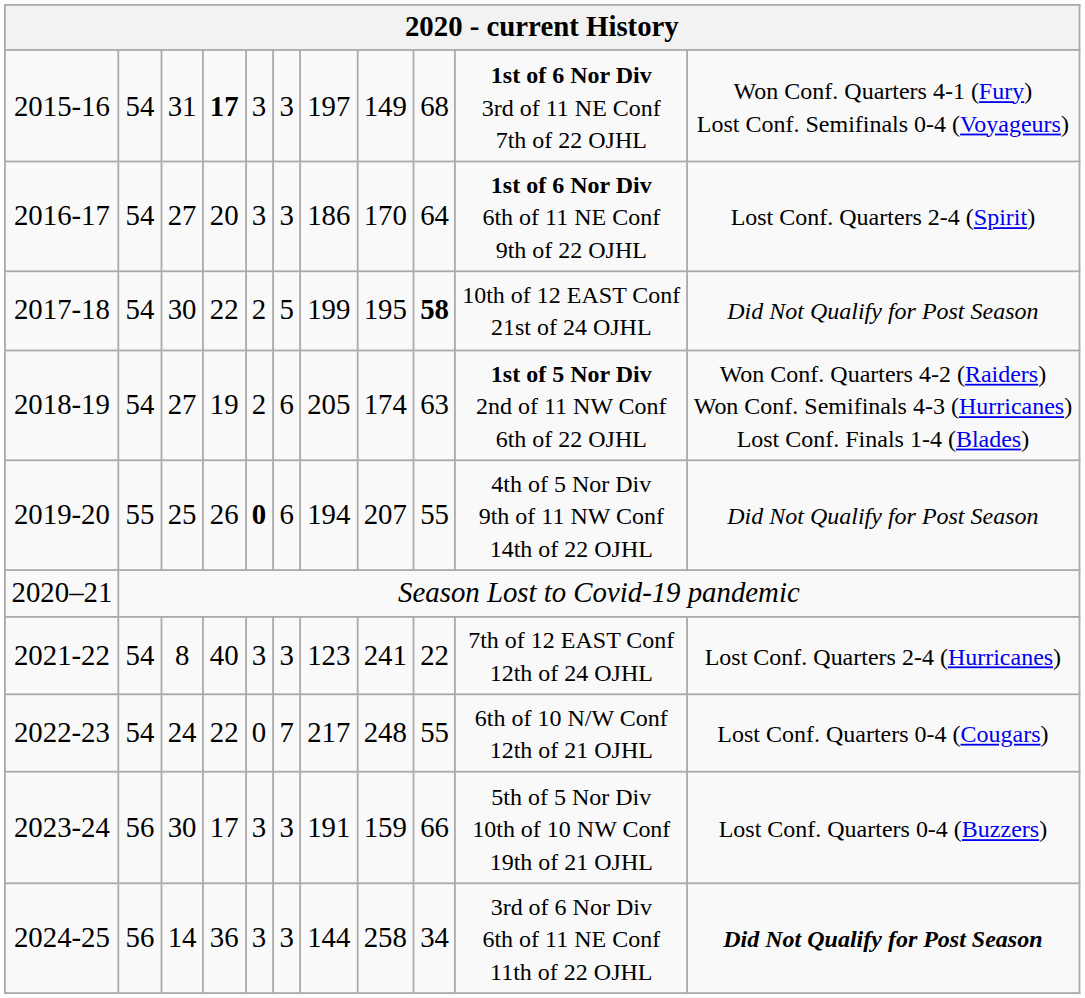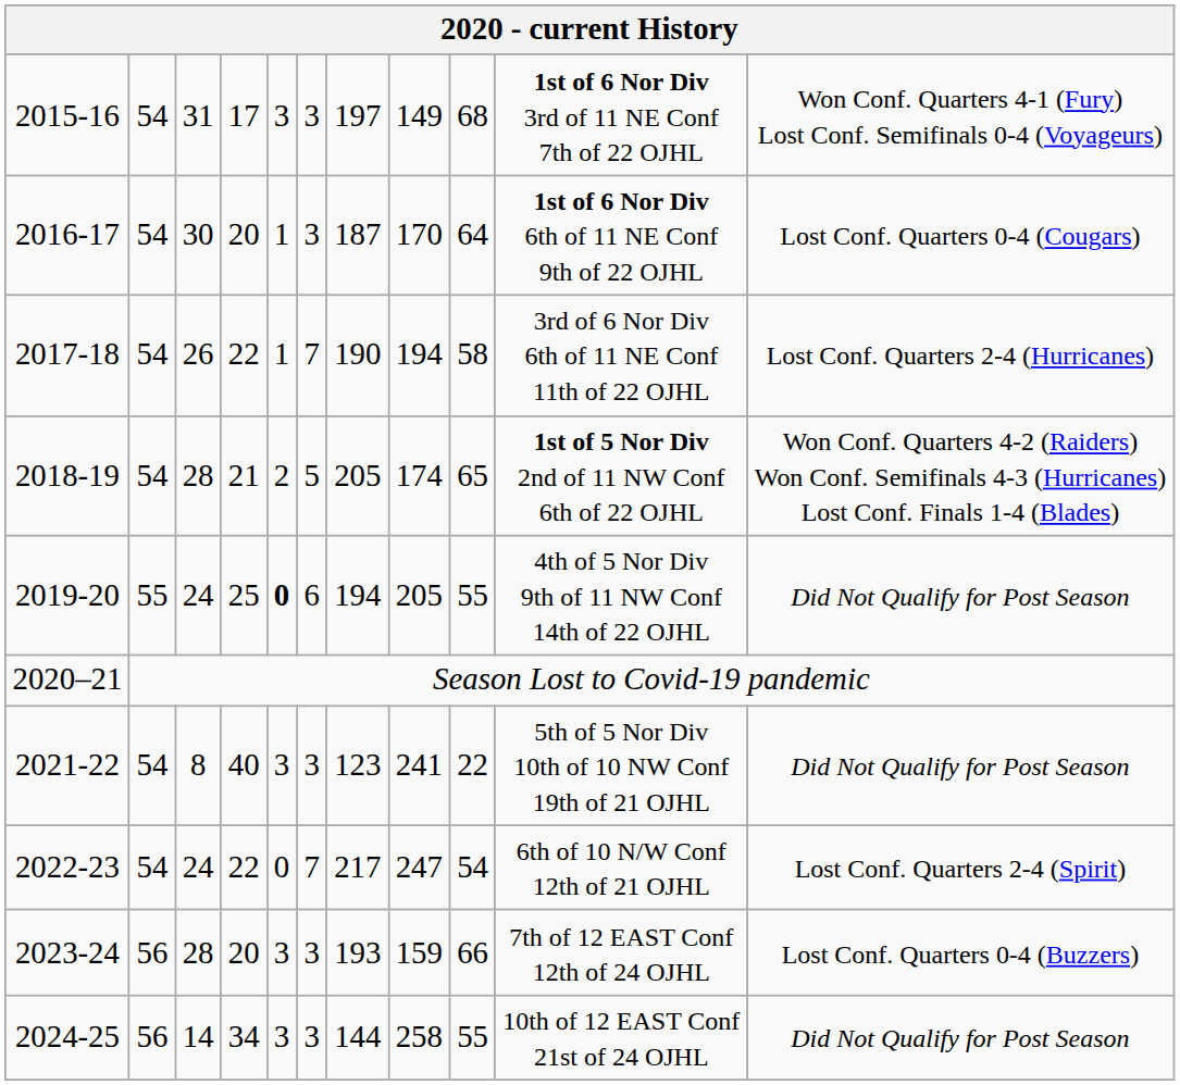2015-16 | column 4: bold -> normal
2016-17 | column 3: 27 -> 30
2016-17 | column 5: 3 -> 1
2016-17 | column 7: 186 -> 187
2016-17 | column 11: Lost Conf. Quarters 2-4 (Spirit) -> Lost Conf. Quarters 0-4 (Cougars)
2017-18 | column 3: 30 -> 26
2017-18 | column 5: 2 -> 1
2017-18 | column 6: 5 -> 7
2017-18 | column 7: 199 -> 190
2017-18 | column 8: 195 -> 194
2017-18 | column 9: bold -> normal
2017-18 | column 10: 10th of 12 EAST Conf 21st of 24 OJHL -> 3rd of 6 Nor Div 6th of 11 NE Conf 11th of 22 OJHL
2017-18 | column 11: Did Not Qualify for Post Season -> Lost Conf. Quarters 2-4 (Hurricanes)
2018-19 | column 3: 27 -> 28
2018-19 | column 4: 19 -> 21
2018-19 | column 6: 6 -> 5
2018-19 | column 9: 63 -> 65
2019-20 | column 3: 25 -> 24
2019-20 | column 4: 26 -> 25
2019-20 | column 8: 207 -> 205
2021-22 | column 10: 7th of 12 EAST Conf 12th of 24 OJHL -> 5th of 5 Nor Div 10th of 10 NW Conf 19th of 21 OJHL
2021-22 | column 11: Lost Conf. Quarters 2-4 (Hurricanes) -> Did Not Qualify for Post Season
2022-23 | column 8: 248 -> 247
2022-23 | column 9: 55 -> 54
2022-23 | column 11: Lost Conf. Quarters 0-4 (Cougars) -> Lost Conf. Quarters 2-4 (Spirit)
2023-24 | column 3: 30 -> 28
2023-24 | column 4: 17 -> 20
2023-24 | column 7: 191 -> 193
2023-24 | column 10: 5th of 5 Nor Div 10th of 10 NW Conf 19th of 21 OJHL -> 7th of 12 EAST Conf 12th of 24 OJHL
2024-25 | column 4: 36 -> 34
2024-25 | column 9: 34 -> 55
2024-25 | column 10: 3rd of 6 Nor Div 6th of 11 NE Conf 11th of 22 OJHL -> 10th of 12 EAST Conf 21st of 24 OJHL
2024-25 | column 11: bold -> normal
